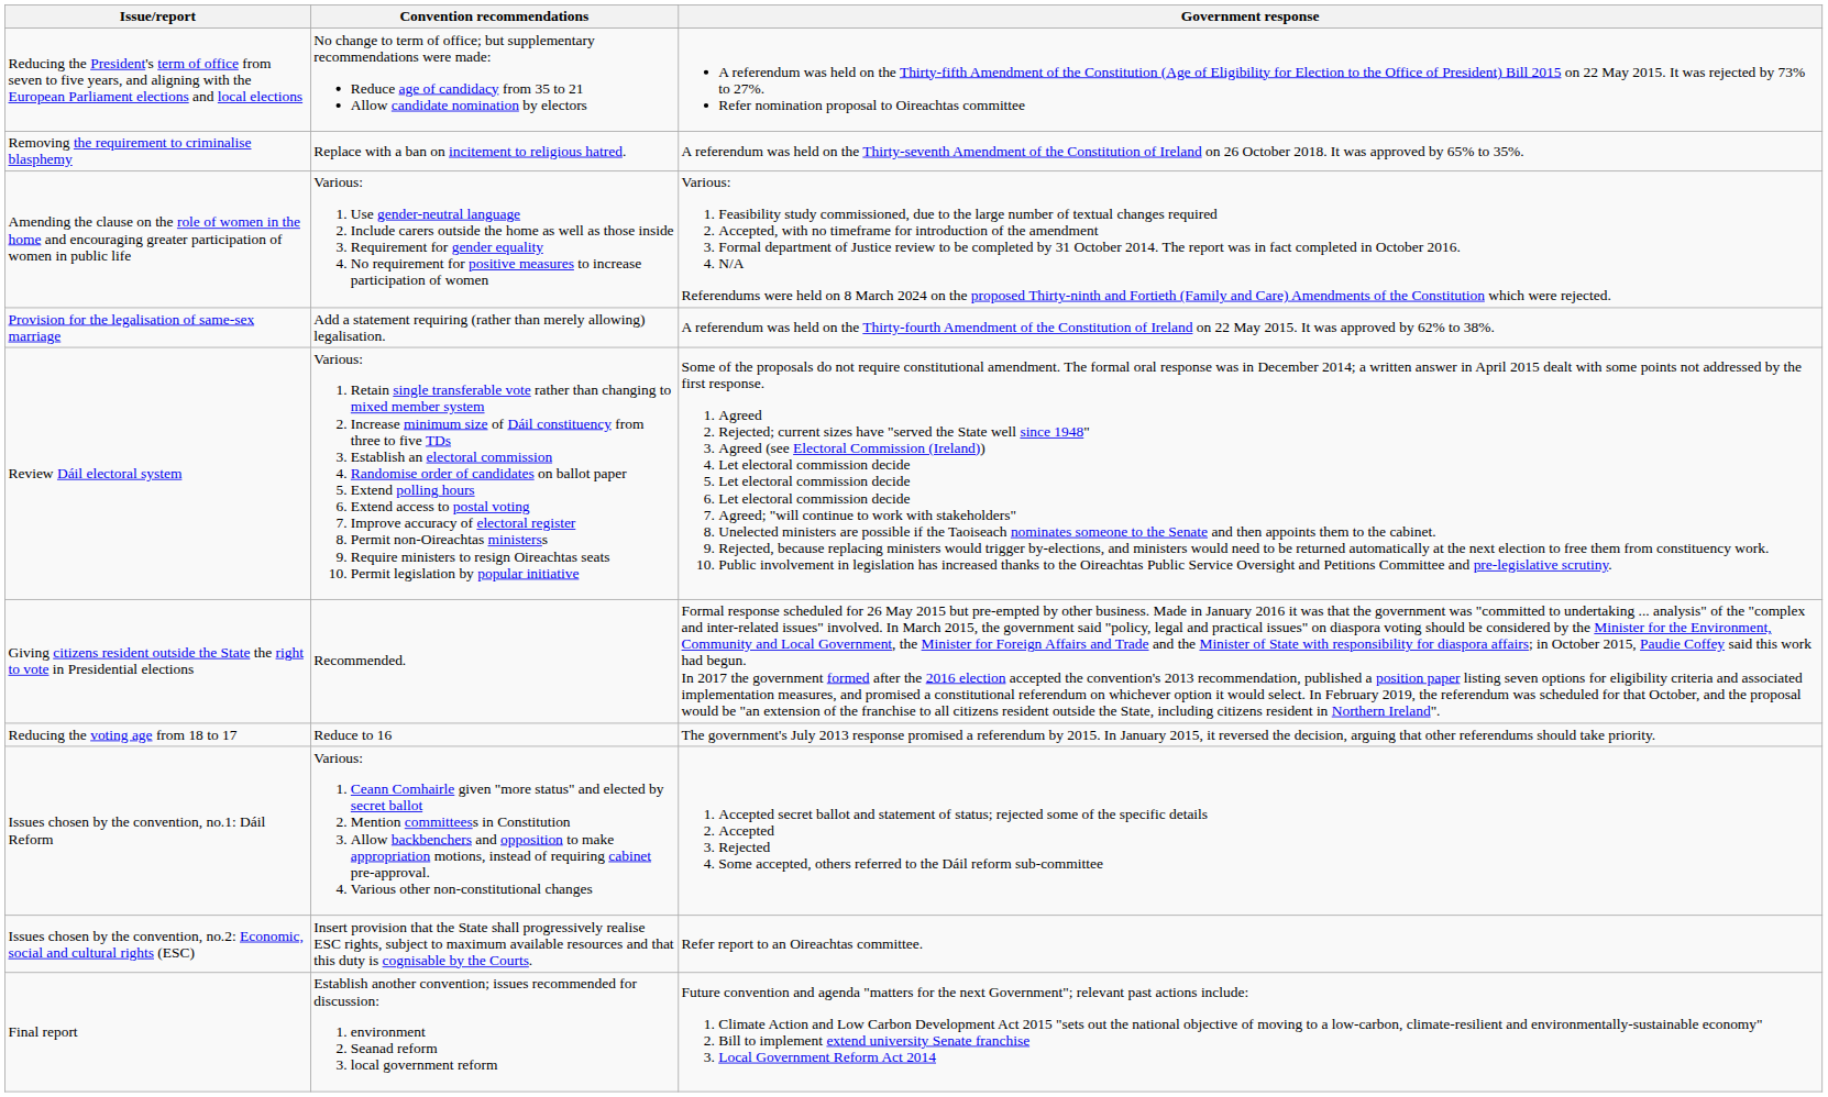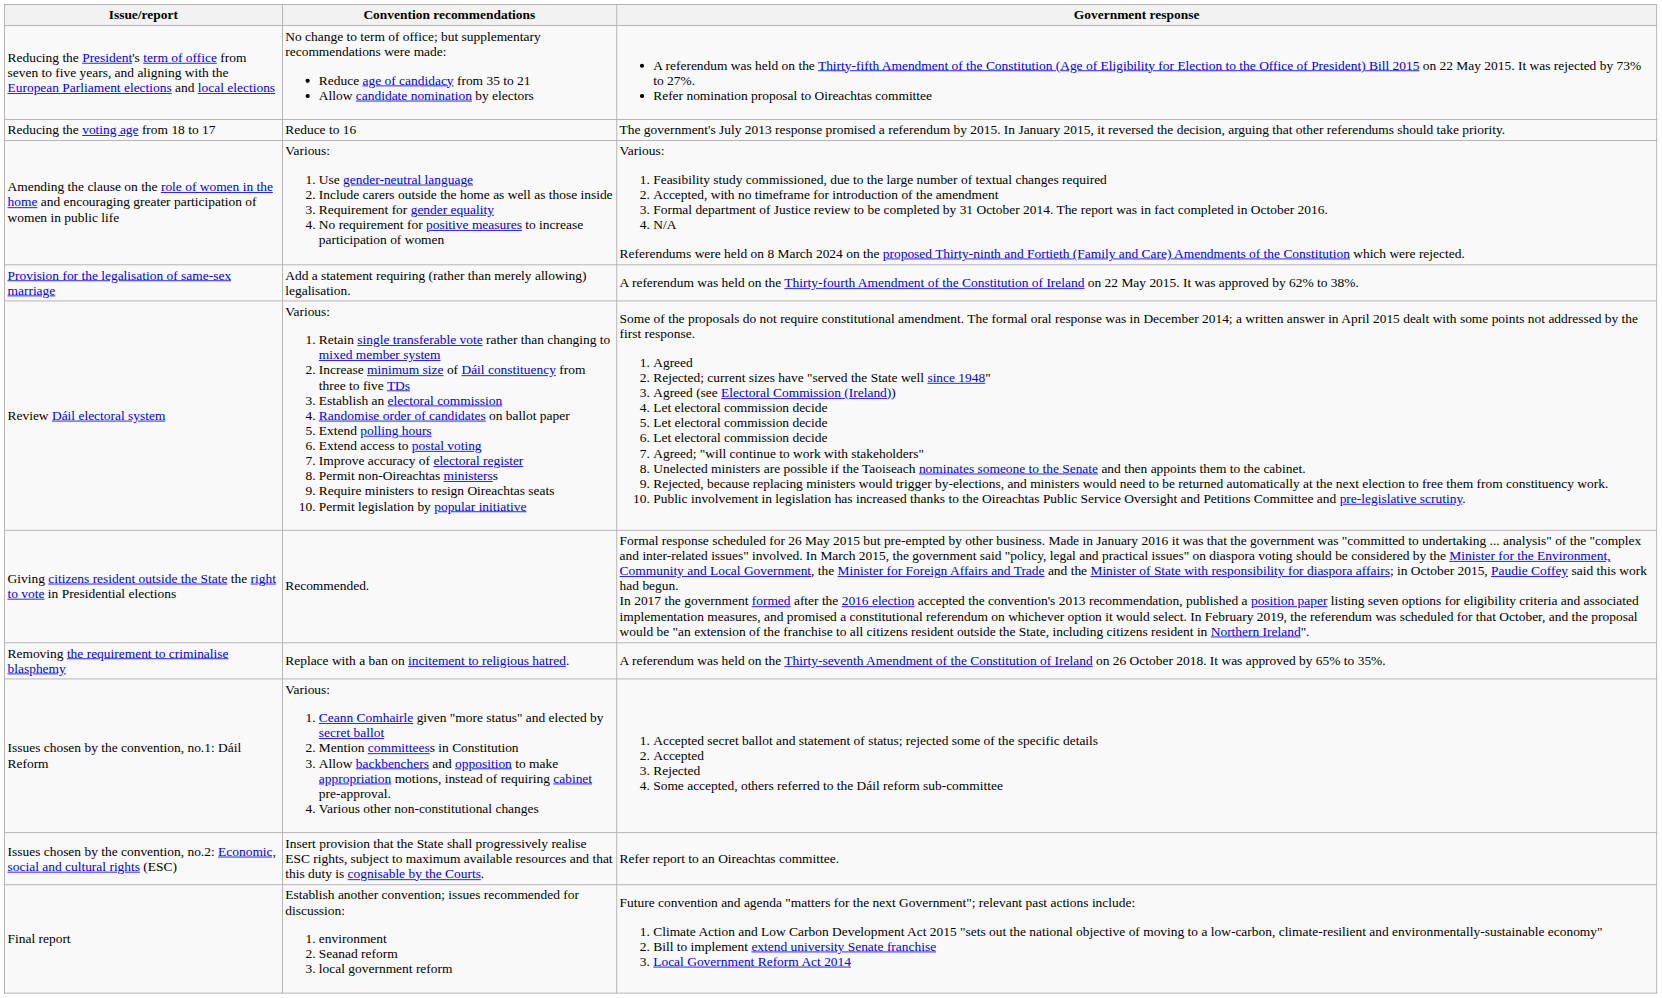rows swapped: Reducing the voting age from 18 to 17 <-> Removing the requirement to criminalise blasphemy
